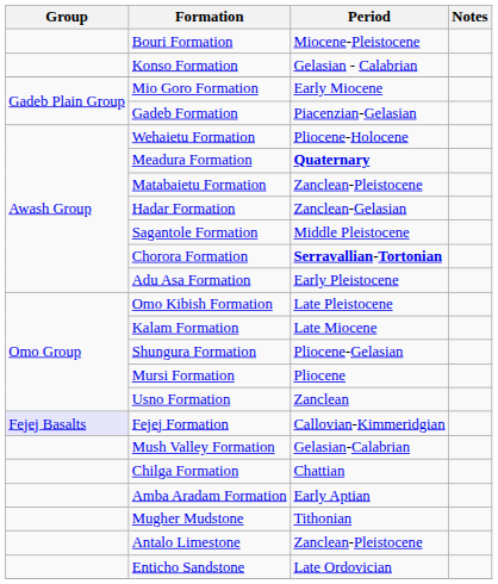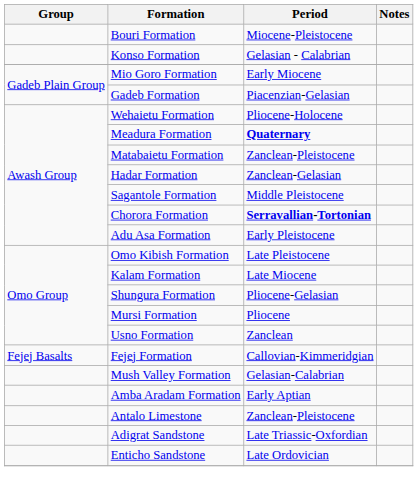Fejej Formation | Group: lavender background -> no background
- row: Chilga Formation | Chattian
- row: Mugher Mudstone | Tithonian
+ row: Adigrat Sandstone | Late Triassic-Oxfordian
